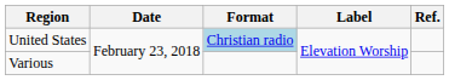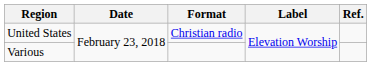United States | Format: lightblue background -> no background
